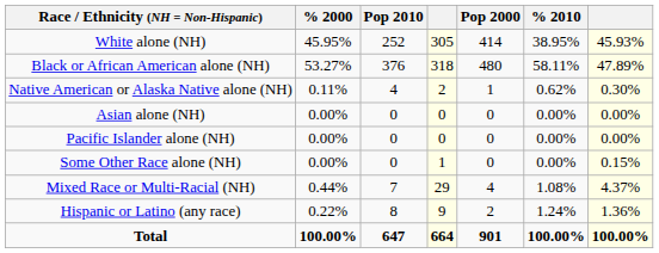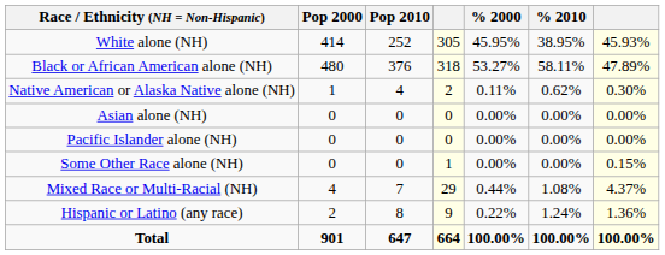columns swapped: Pop 2000 <-> % 2000
